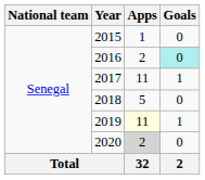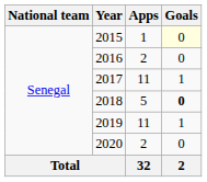2015 | Goals: no background -> lightyellow background
2016 | Goals: paleturquoise background -> no background
2018 | Goals: normal -> bold
2019 | Apps: lightyellow background -> no background
2020 | Apps: lightgrey background -> no background
